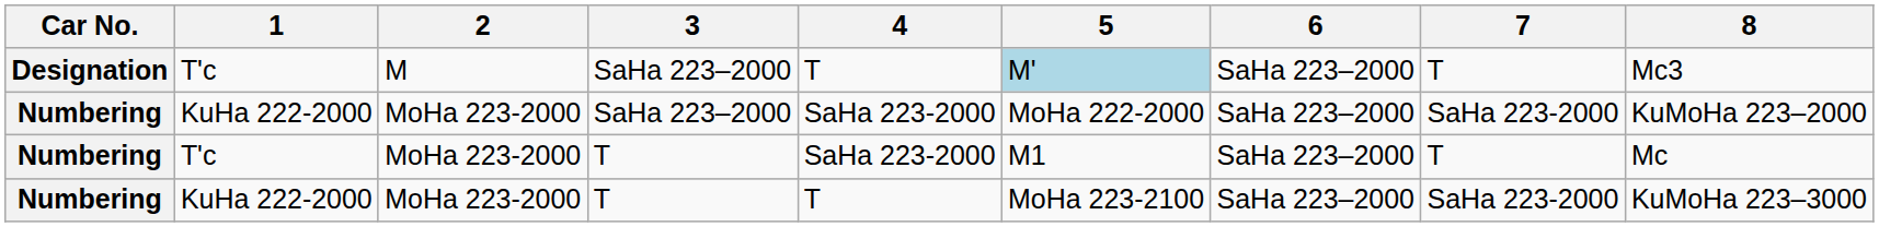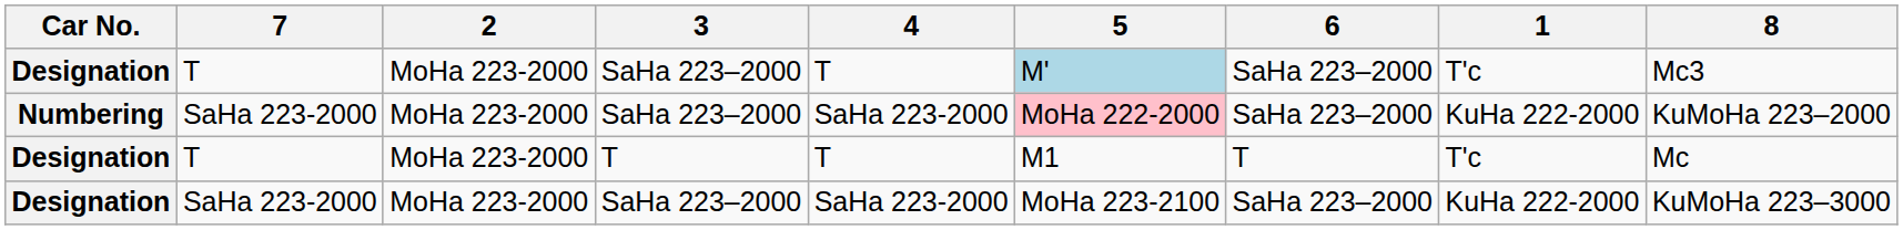columns swapped: 1 <-> 7
row 2 | 2: M -> MoHa 223-2000
row 3 | 5: no background -> pink background
row 4 | Car No.: Numbering -> Designation
row 4 | 4: SaHa 223-2000 -> T
row 4 | 6: SaHa 223–2000 -> T
row 5 | Car No.: Numbering -> Designation
row 5 | 3: T -> SaHa 223–2000
row 5 | 4: T -> SaHa 223-2000
